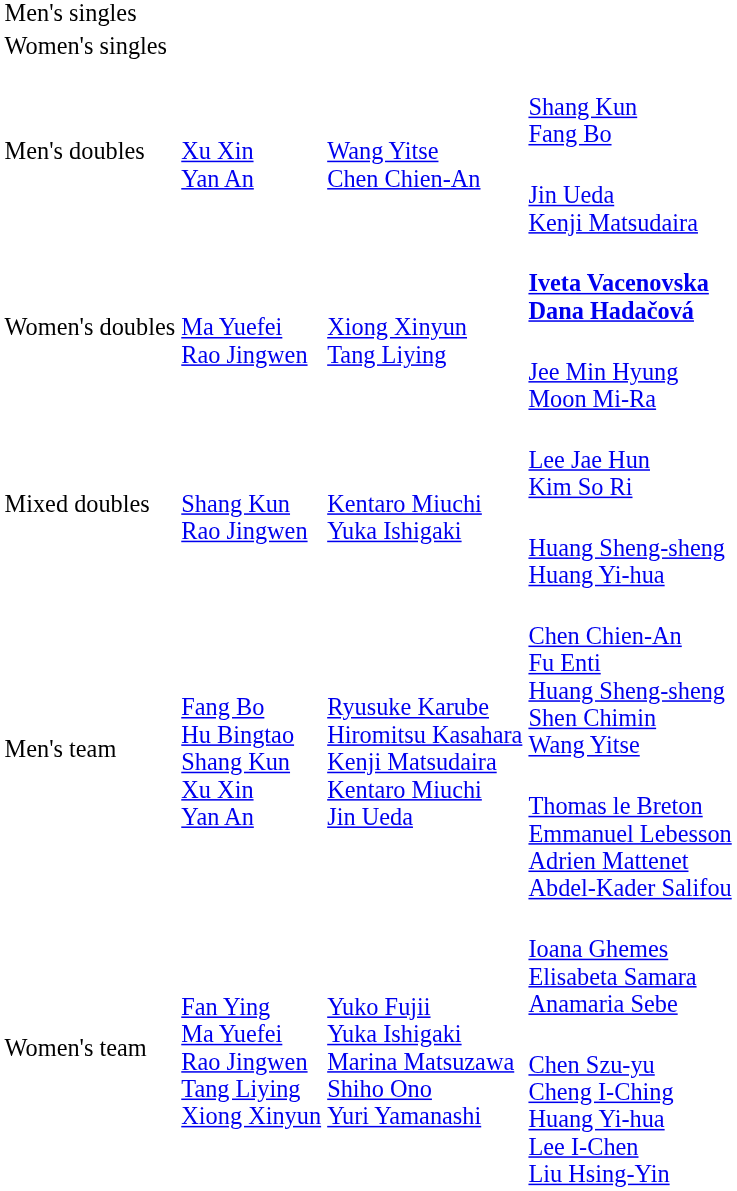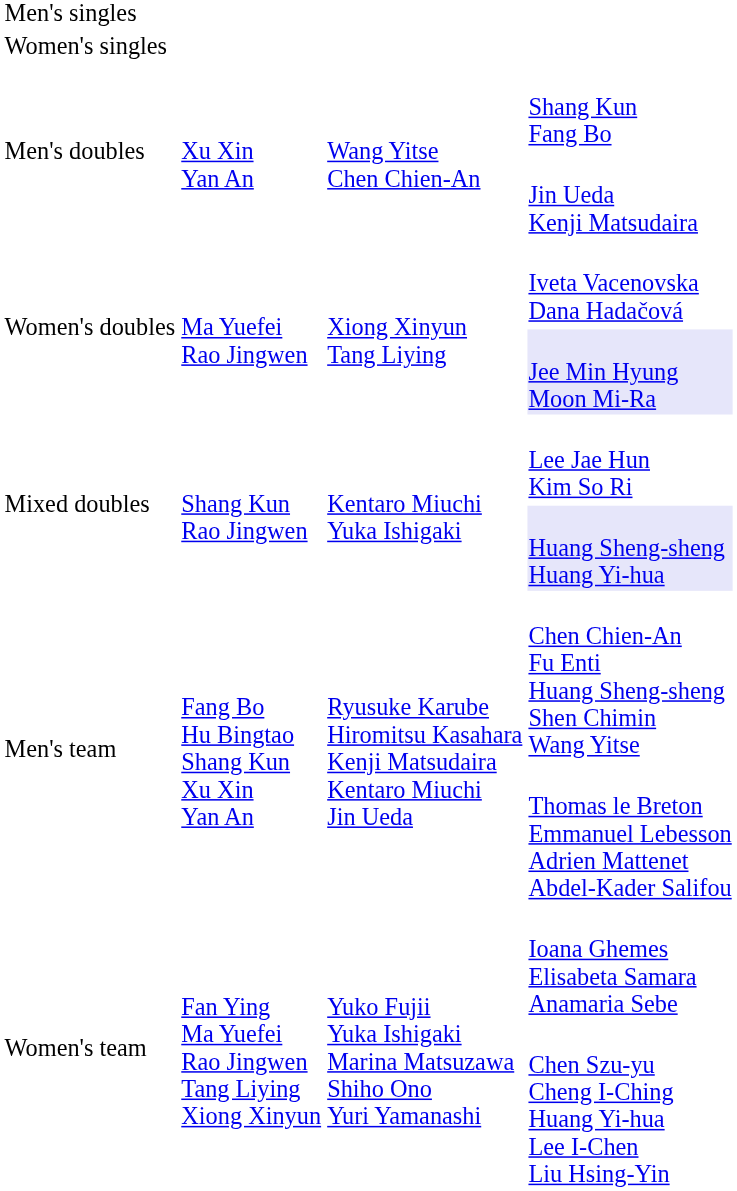Iveta Vacenovska Dana Hadačová | column 4: bold -> normal
Jee Min Hyung Moon Mi-Ra | column 4: no background -> lavender background
Huang Sheng-sheng Huang Yi-hua | column 4: no background -> lavender background
